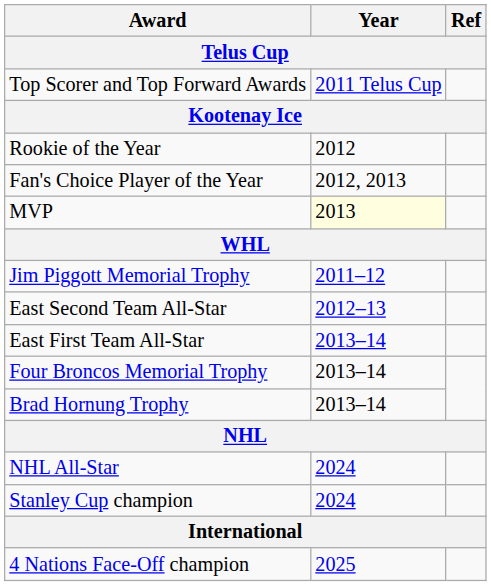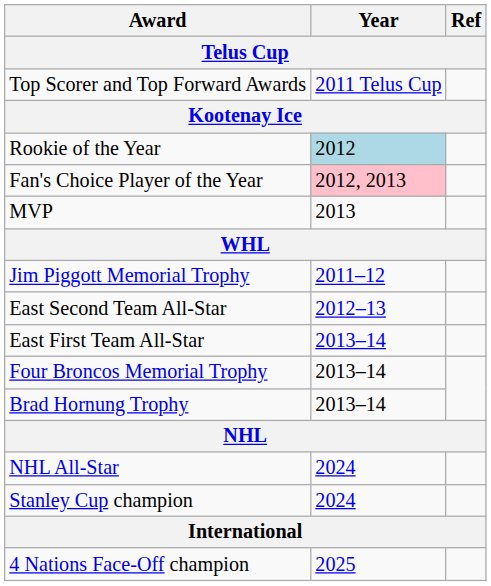Rookie of the Year | Year: no background -> lightblue background
Fan's Choice Player of the Year | Year: no background -> pink background
MVP | Year: lightyellow background -> no background
